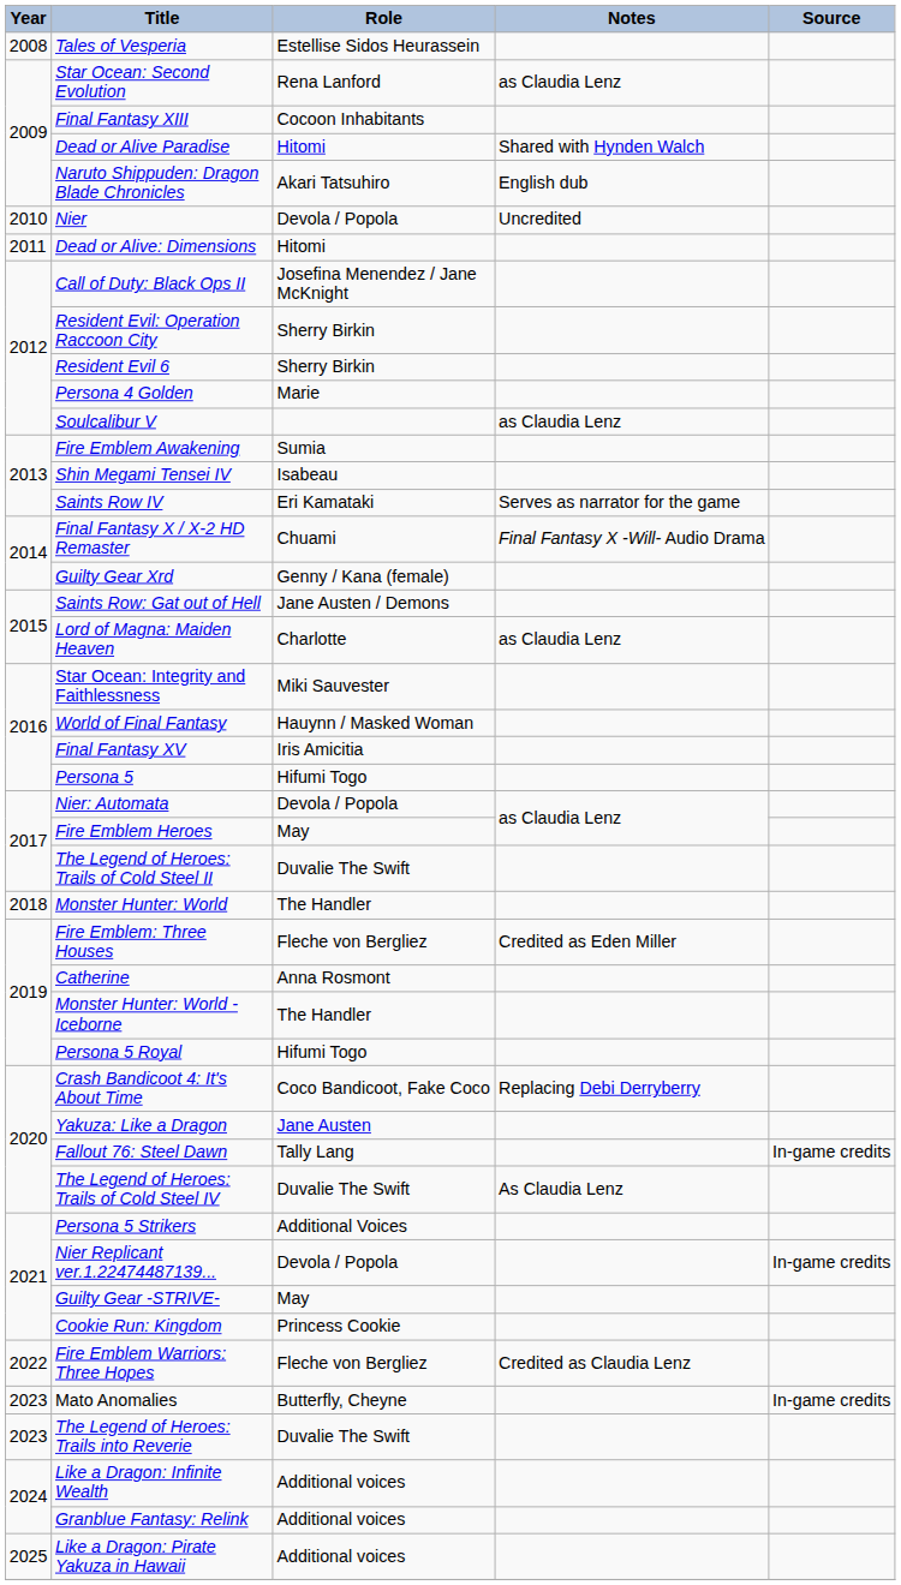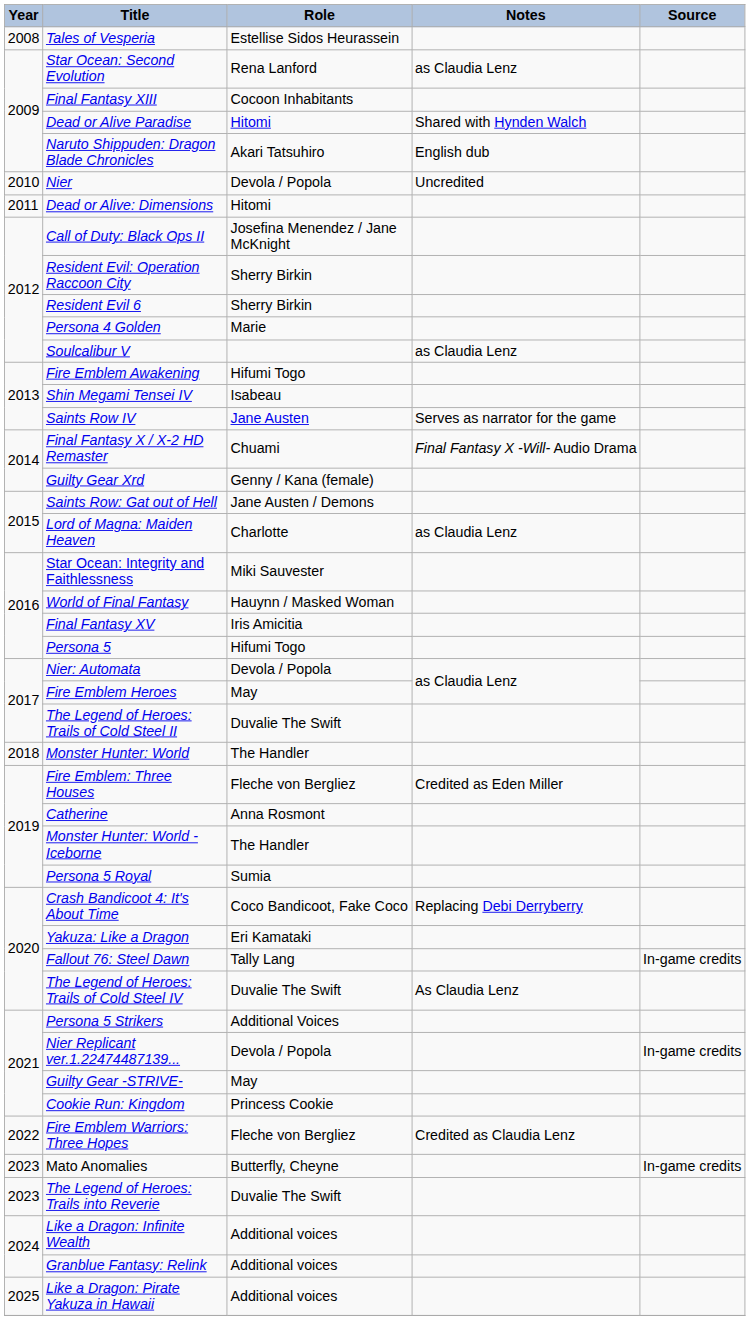Fire Emblem Awakening | Role: Sumia -> Hifumi Togo
Saints Row IV | Role: Eri Kamataki -> Jane Austen
Persona 5 Royal | Role: Hifumi Togo -> Sumia
Yakuza: Like a Dragon | Role: Jane Austen -> Eri Kamataki
